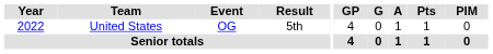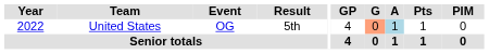United States | G: no background -> lightsalmon background
United States | A: no background -> lightblue background
